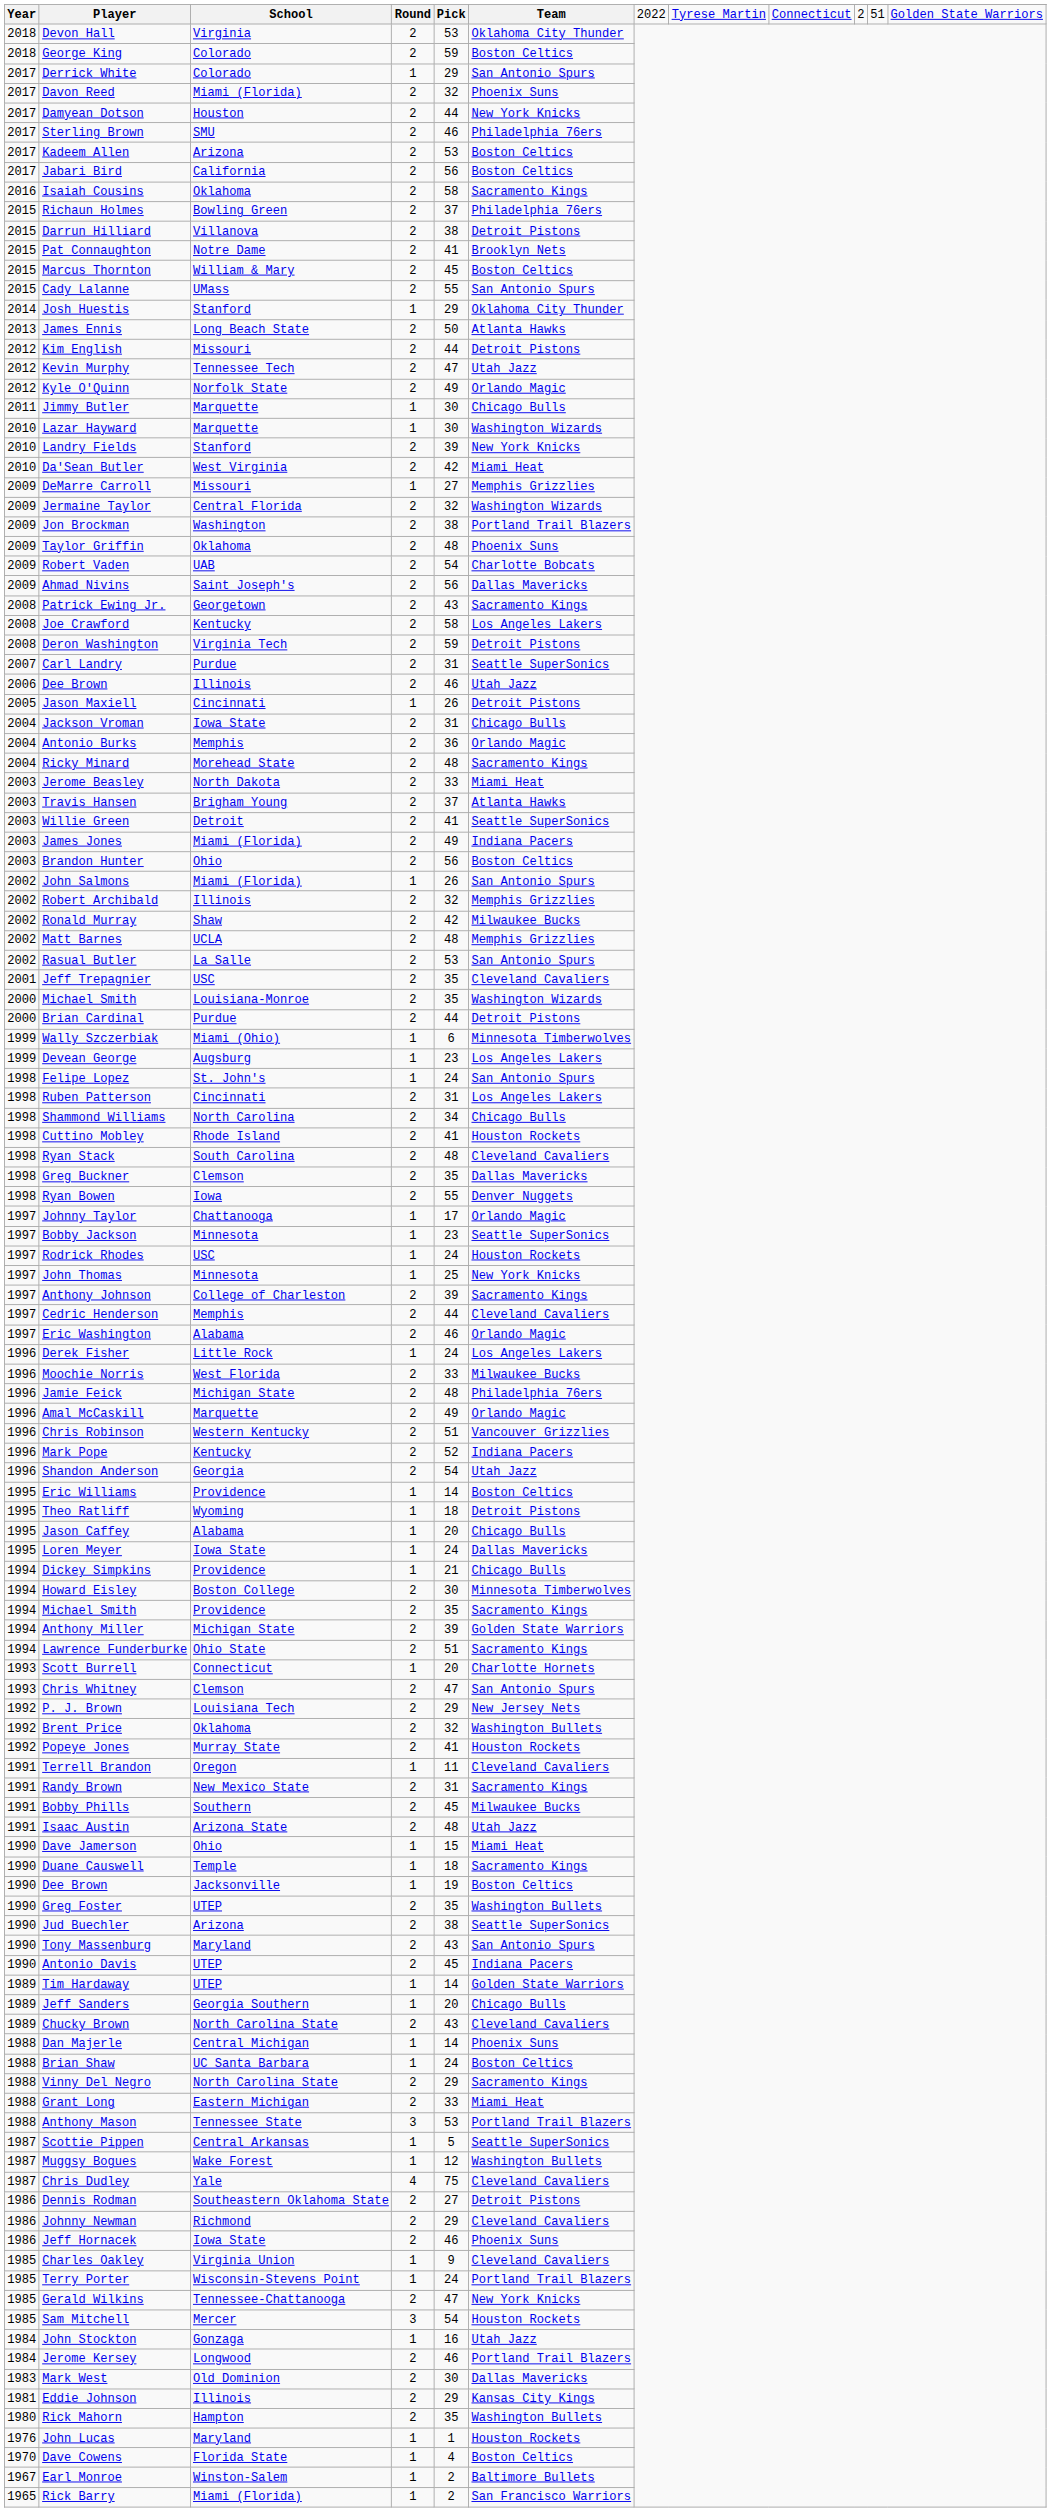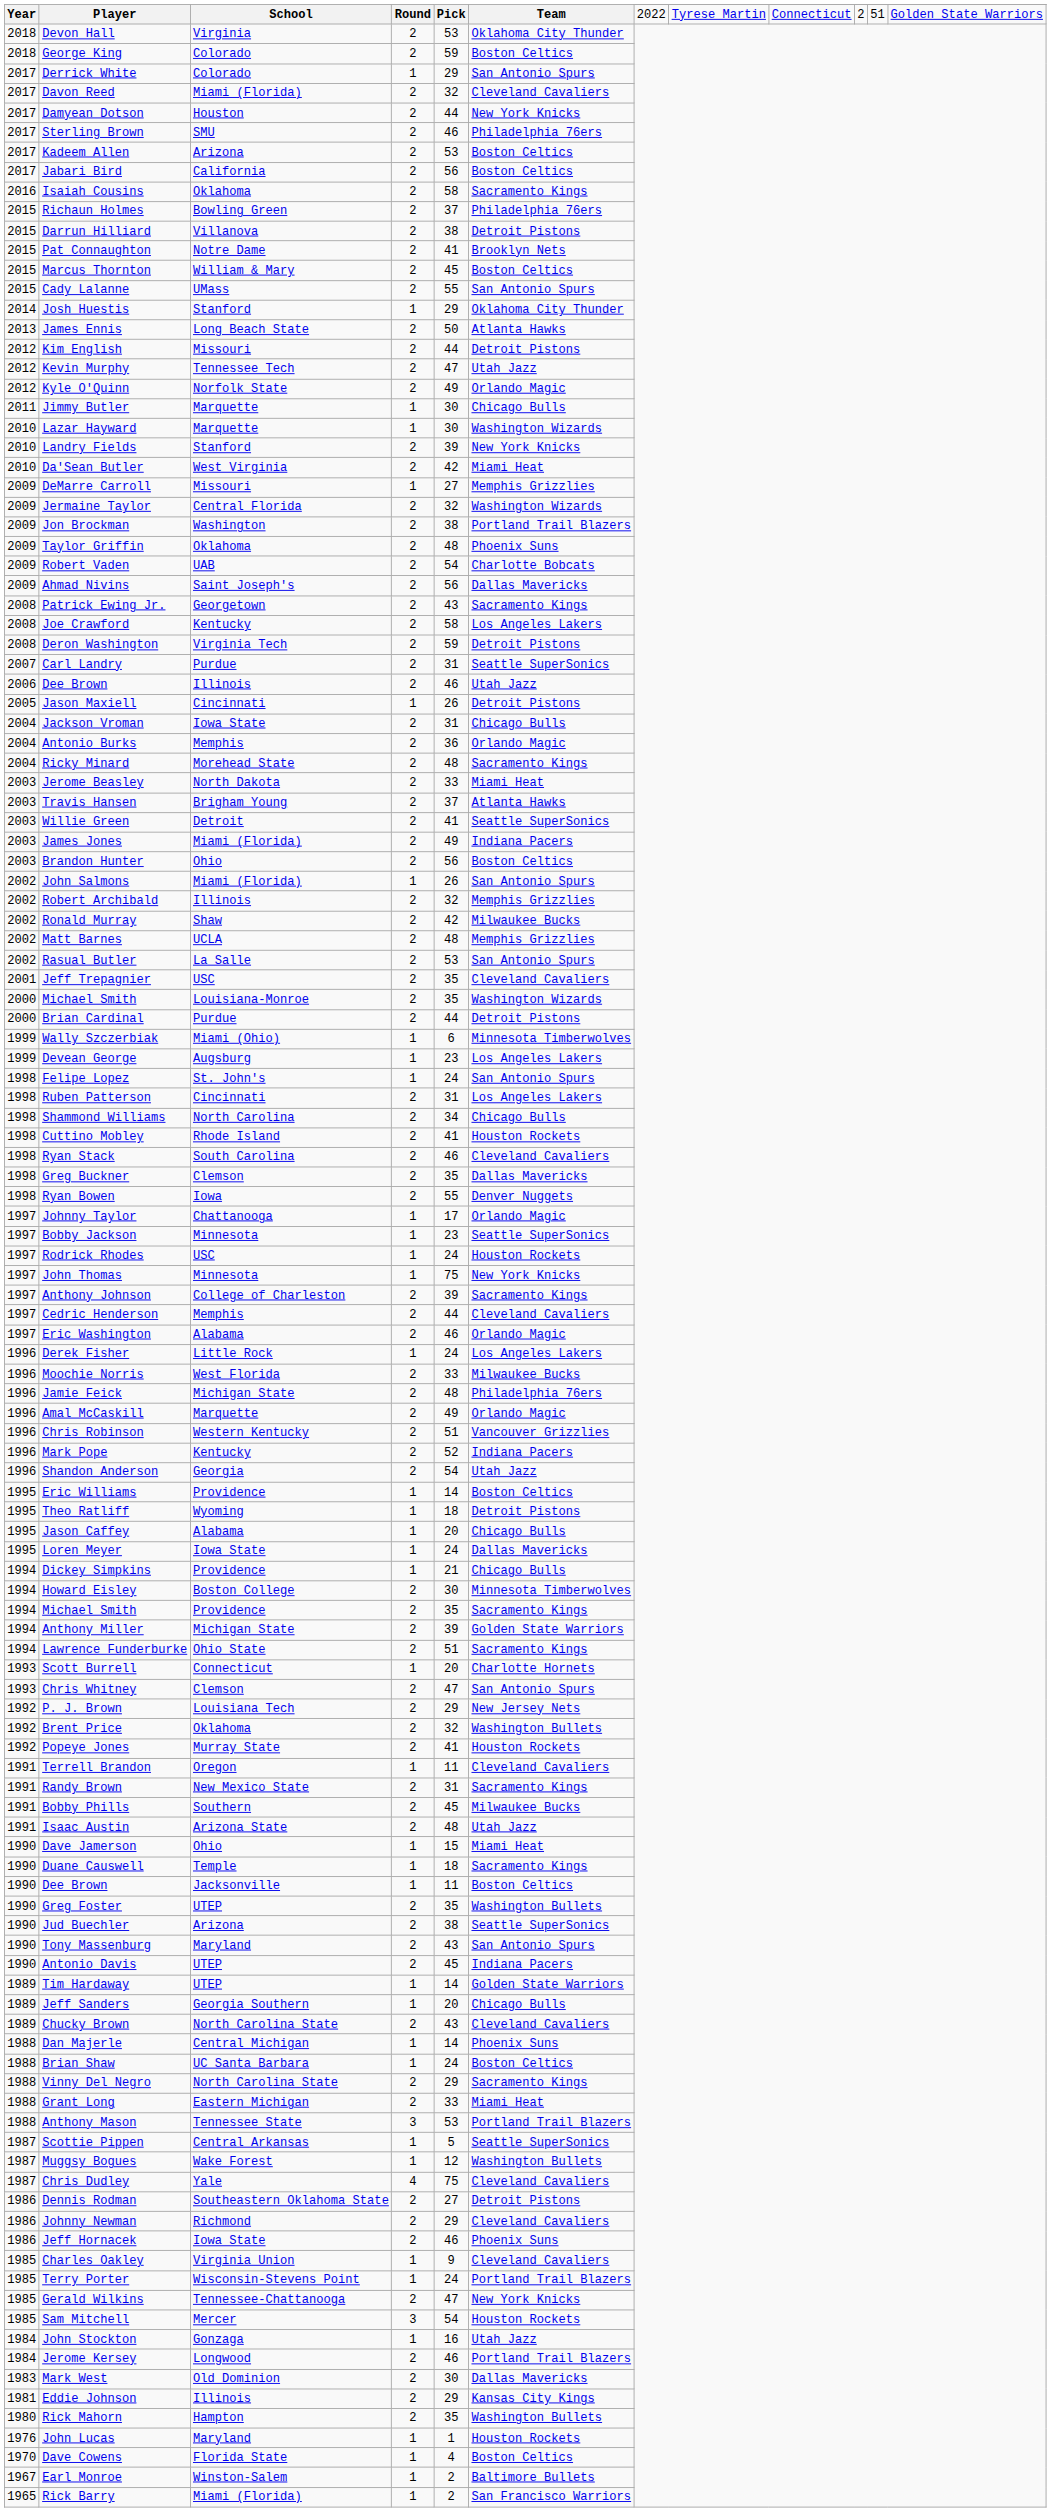Davon Reed | Team: Phoenix Suns -> Cleveland Cavaliers
Ryan Stack | Pick: 48 -> 46
John Thomas | Pick: 25 -> 75
Dee Brown / Jacksonville | Pick: 19 -> 11
